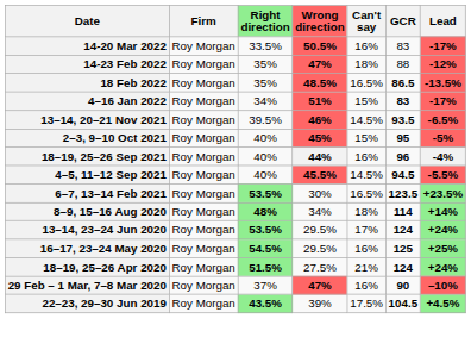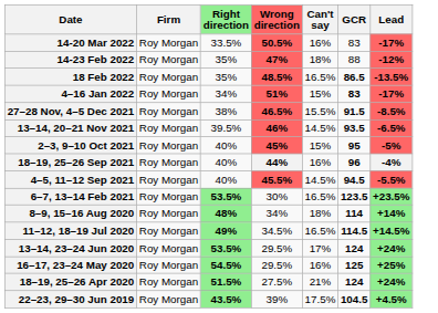+ row: 27–28 Nov, 4–5 Dec 2021 | Roy Morgan | 38% | 46.5% | 15.5% | 91.5 | -8.5%
+ row: 11–12, 18–19 Jul 2020 | Roy Morgan | 49% | 34.5% | 16.5% | 114.5 | +14.5%
- row: 29 Feb – 1 Mar, 7–8 Mar 2020 | Roy Morgan | 37% | 47% | 16% | 90 | –10%
